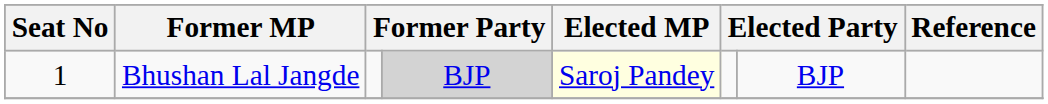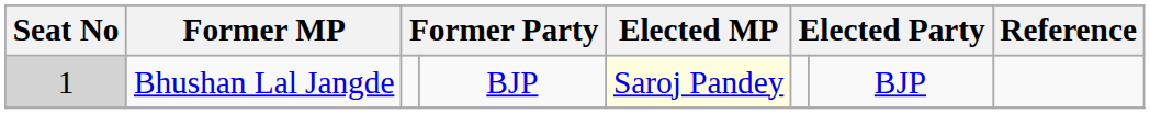Bhushan Lal Jangde | Seat No: no background -> lightgrey background
Bhushan Lal Jangde | column 4: lightgrey background -> no background
